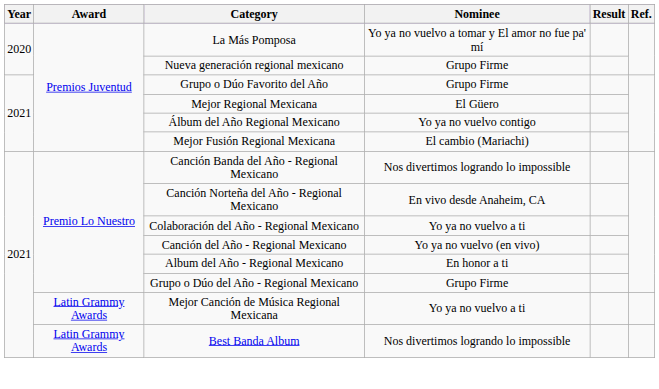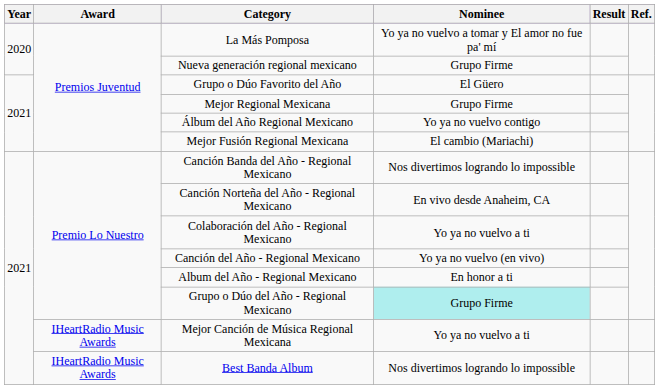Grupo o Dúo Favorito del Año | Nominee: Grupo Firme -> El Güero
Mejor Regional Mexicana | Nominee: El Güero -> Grupo Firme
Grupo o Dúo del Año - Regional Mexicano | Nominee: no background -> paleturquoise background
Mejor Canción de Música Regional Mexicana | Award: Latin Grammy Awards -> IHeartRadio Music Awards
Best Banda Album | Award: Latin Grammy Awards -> IHeartRadio Music Awards
